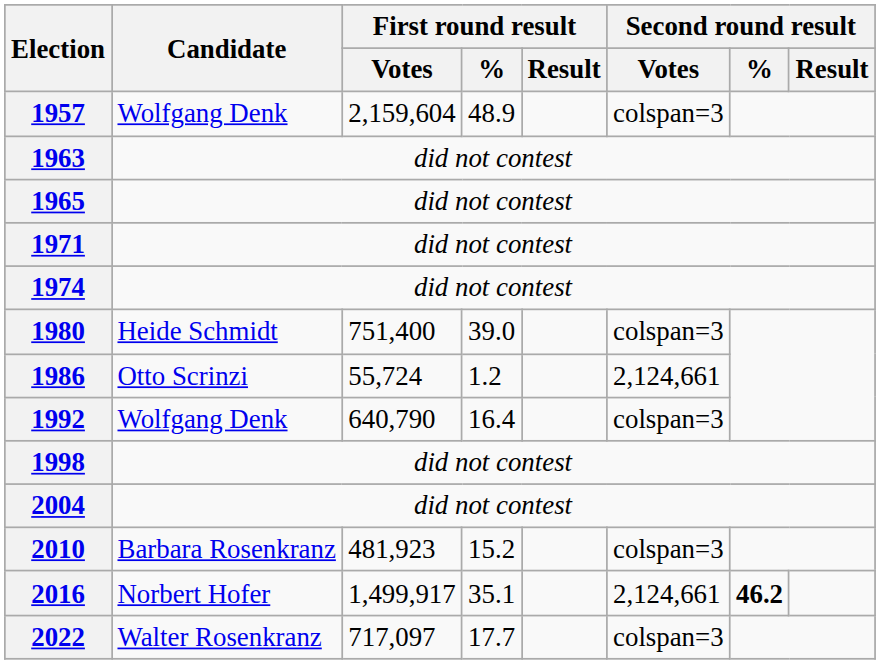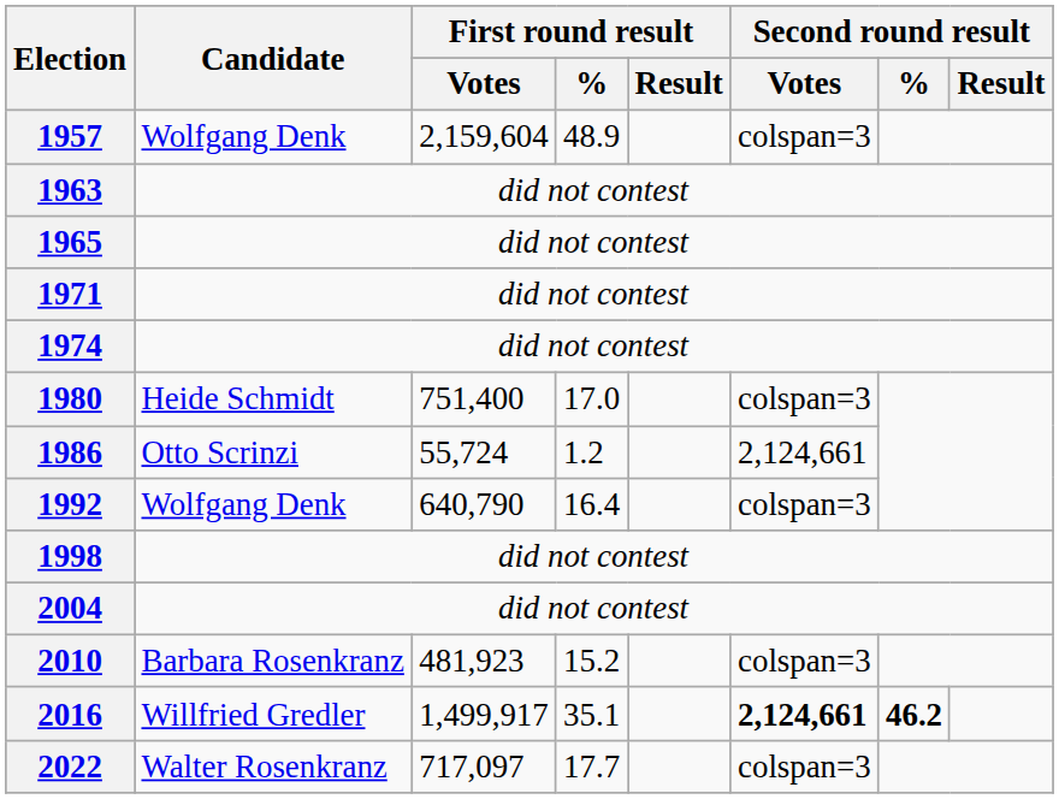1980 | First round result / %: 39.0 -> 17.0
2016 | Candidate: Norbert Hofer -> Willfried Gredler
2016 | Second round result / Votes: normal -> bold
